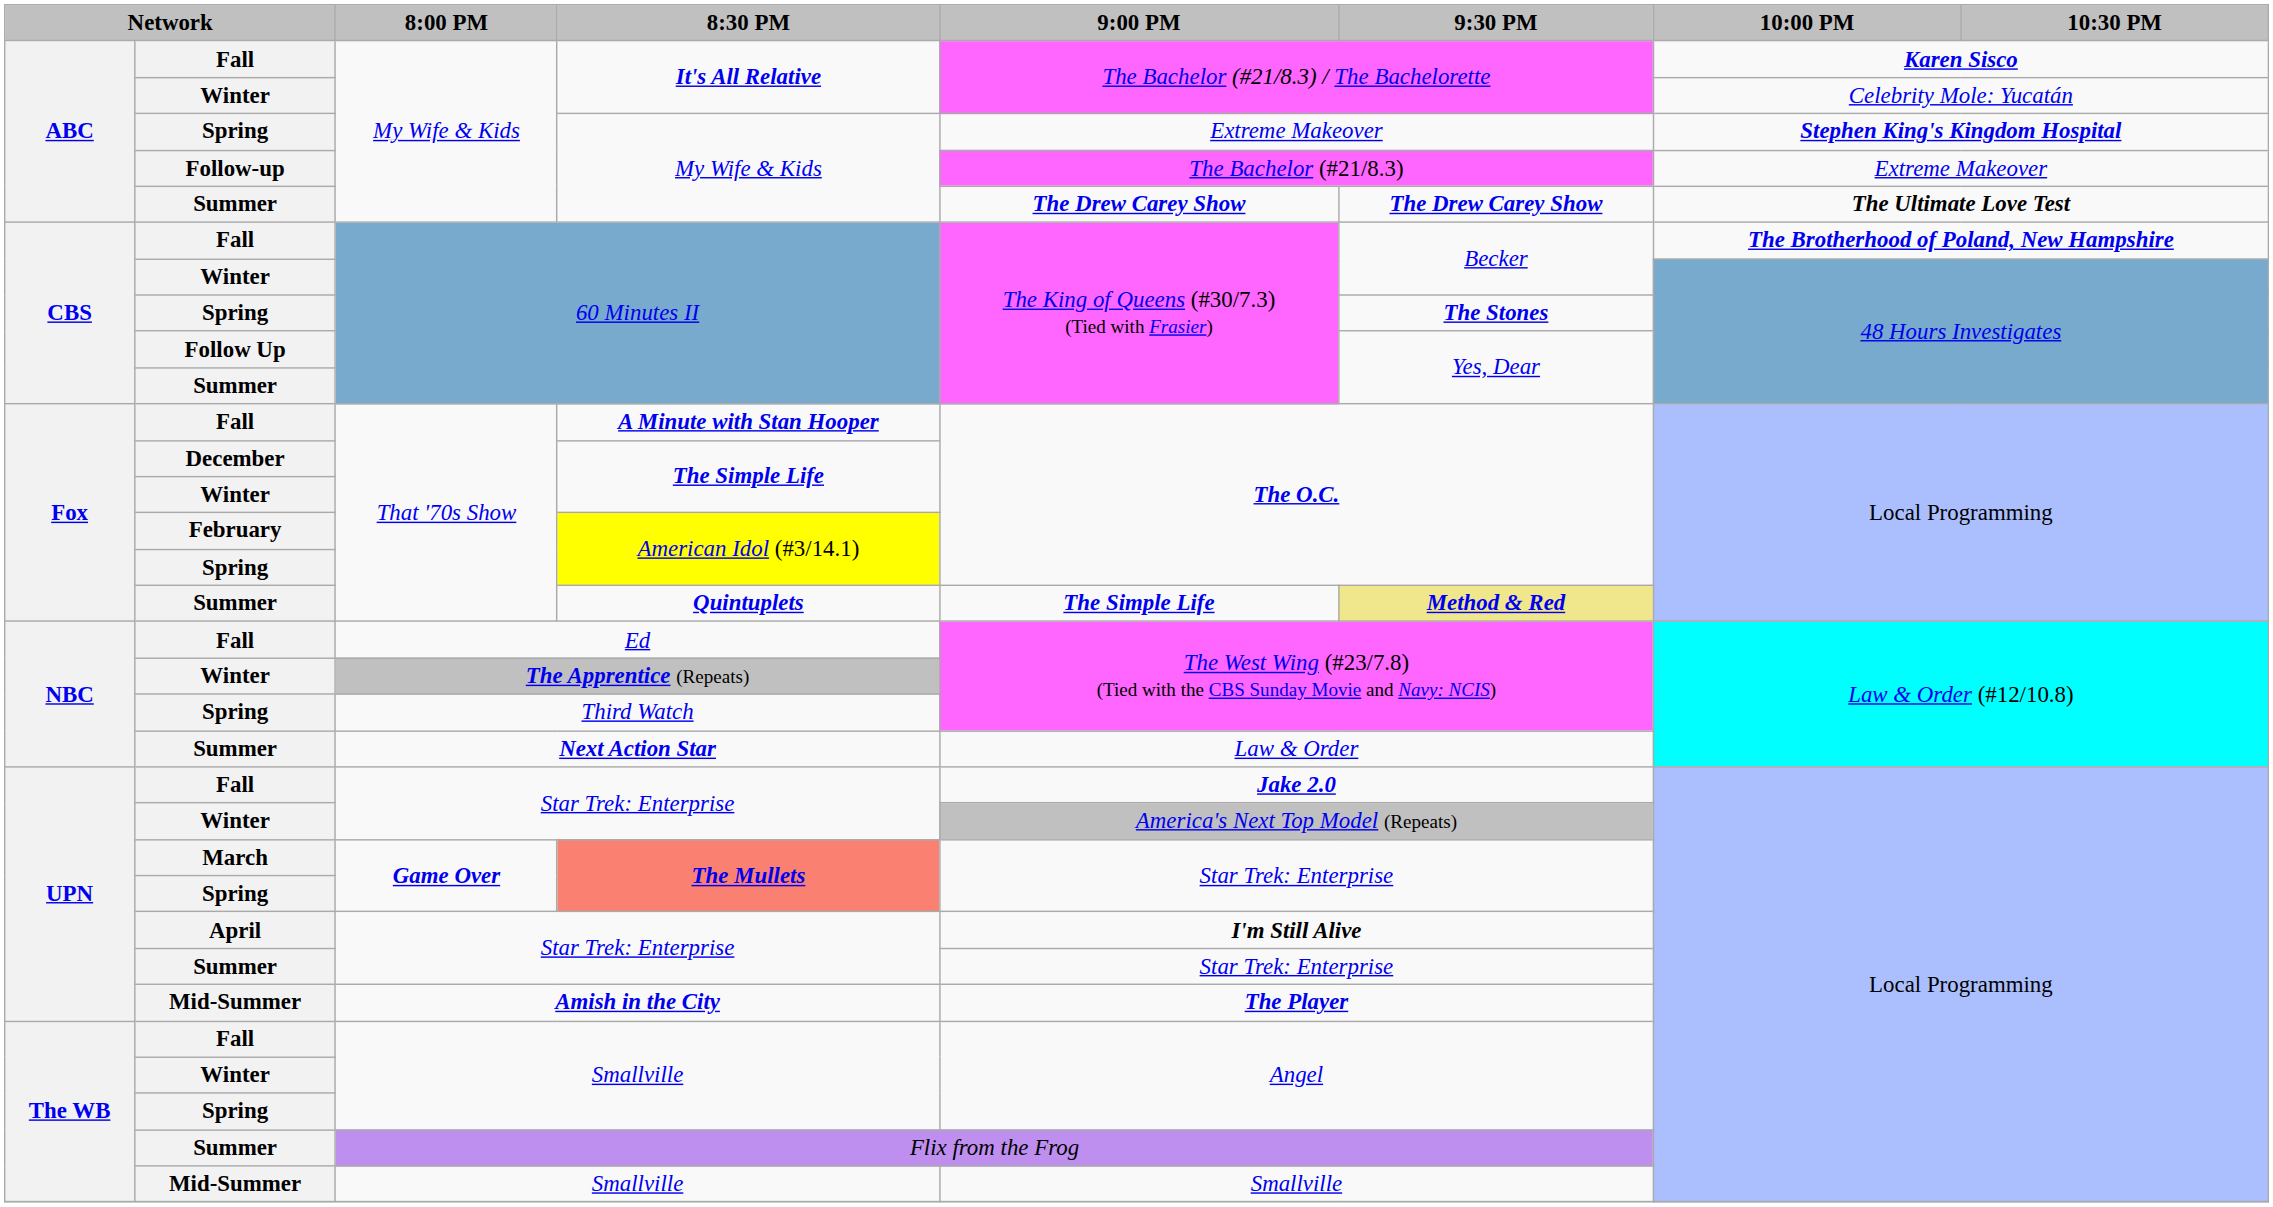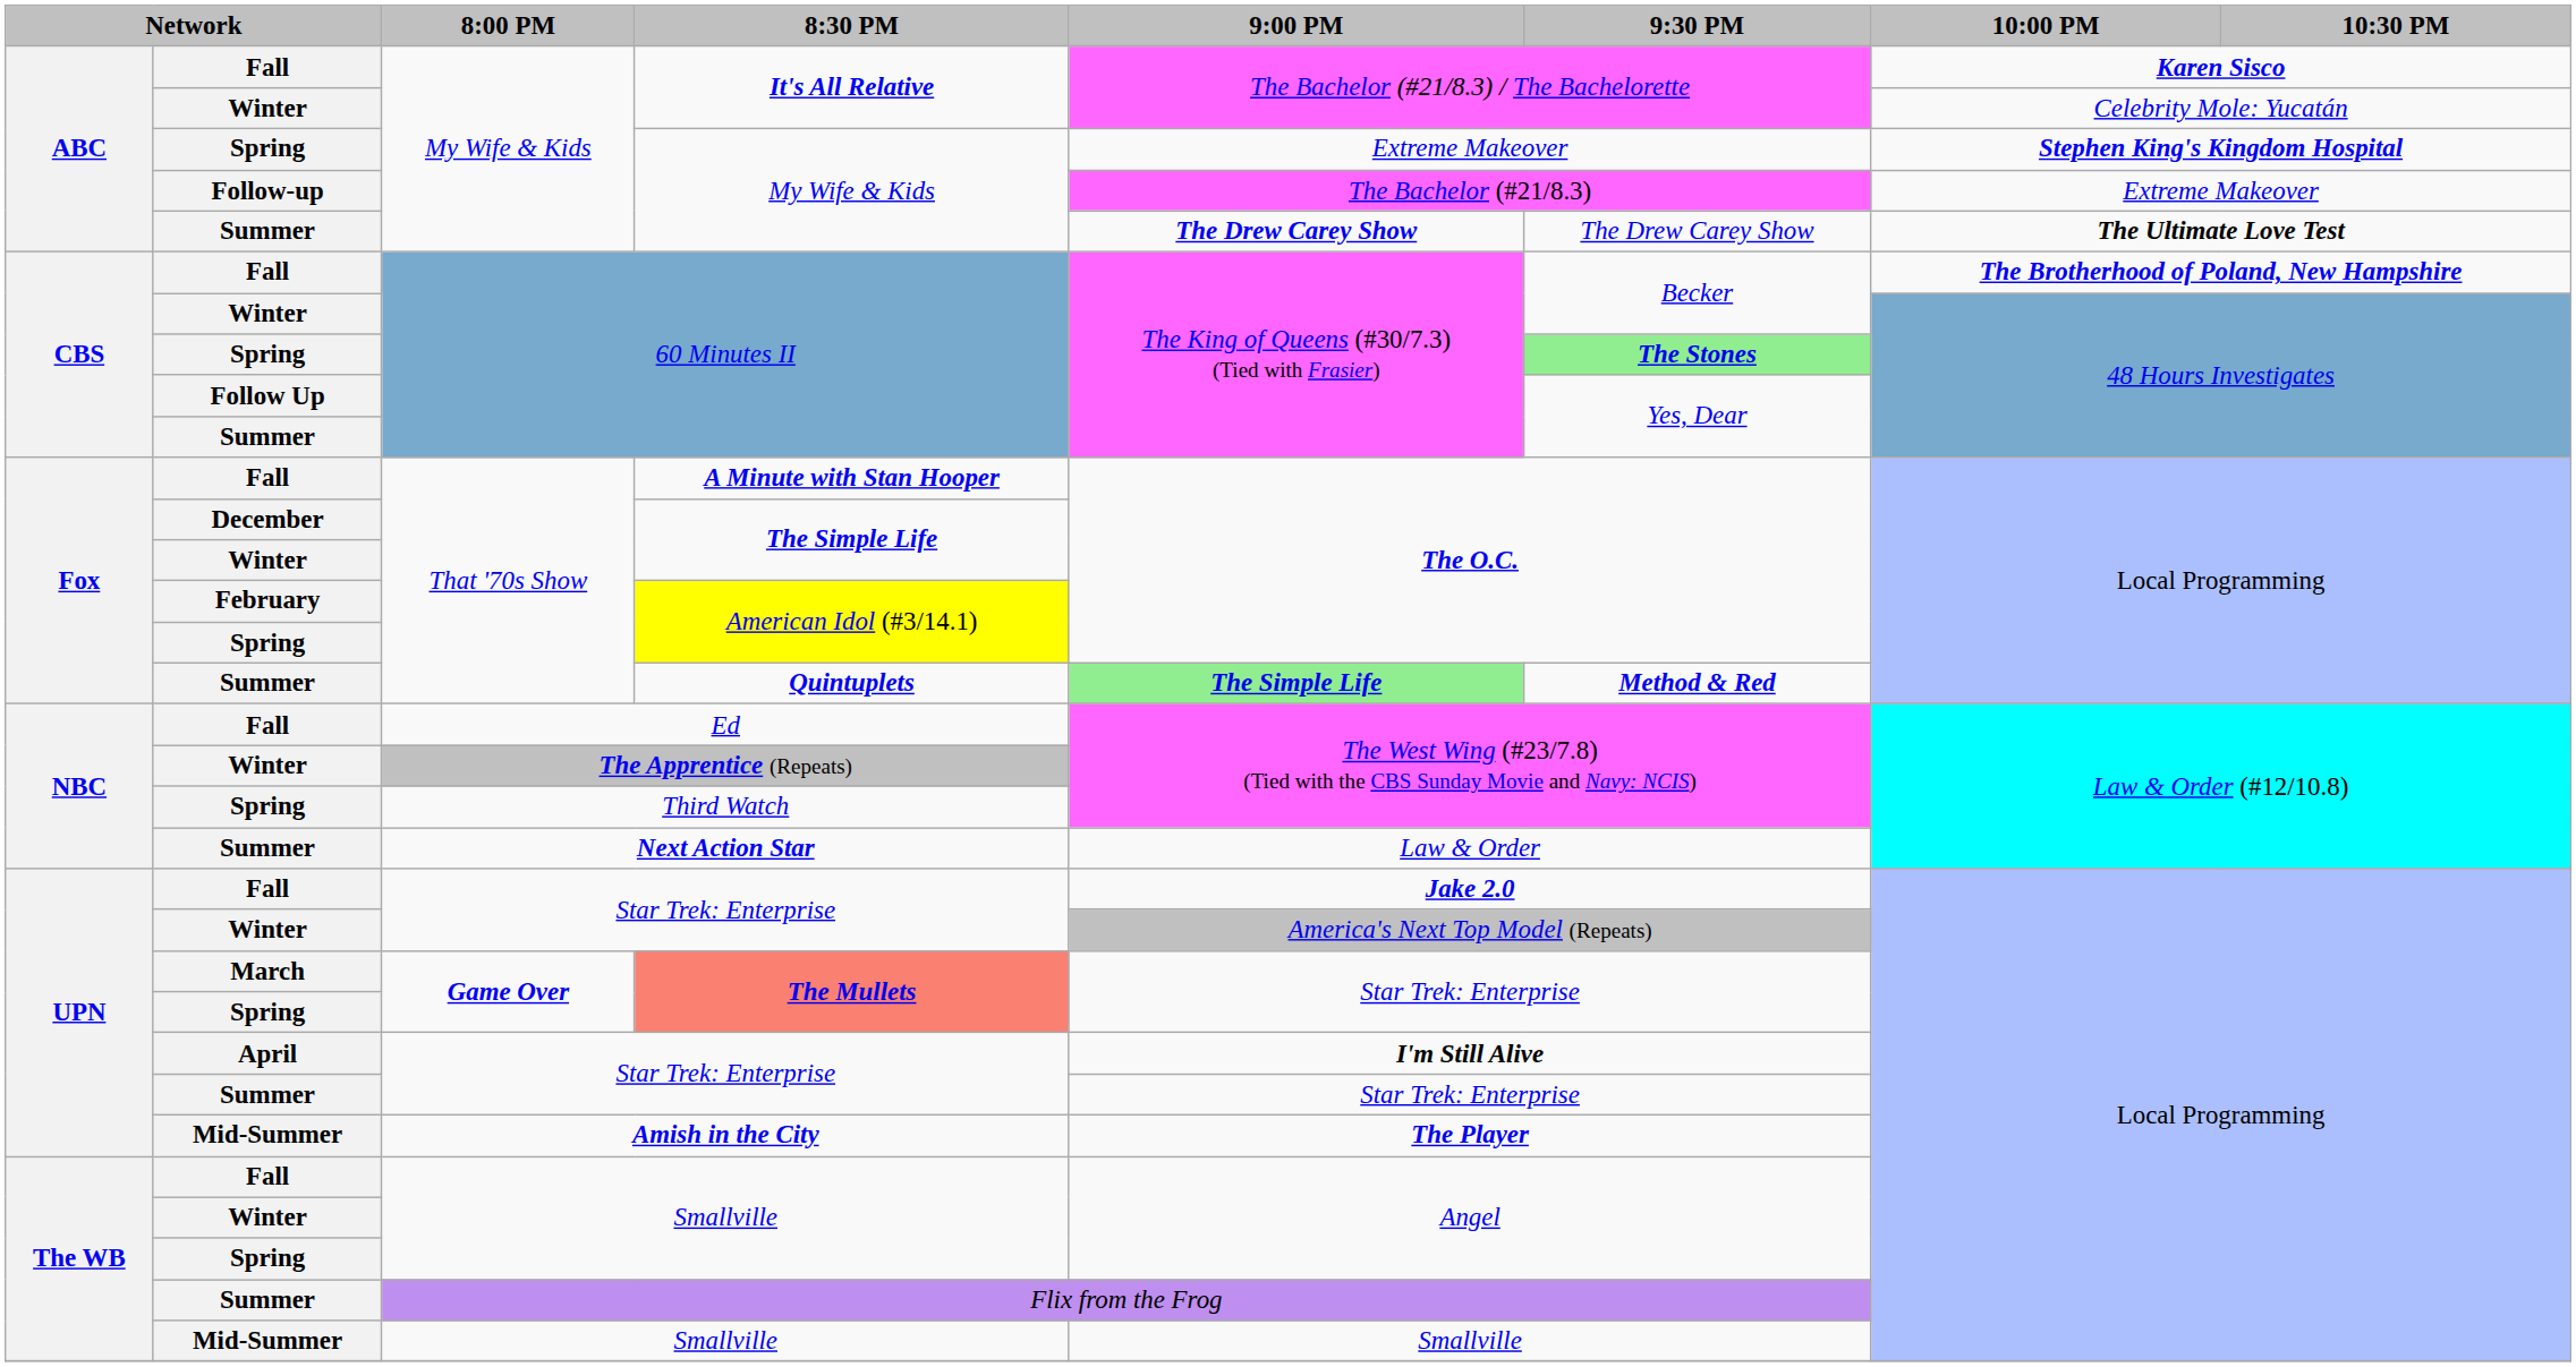Summer / My Wife & Kids | 9:30 PM: bold -> normal
Spring / 60 Minutes II | 9:30 PM: no background -> lightgreen background
Quintuplets | 9:00 PM: no background -> lightgreen background
Quintuplets | 9:30 PM: khaki background -> no background
